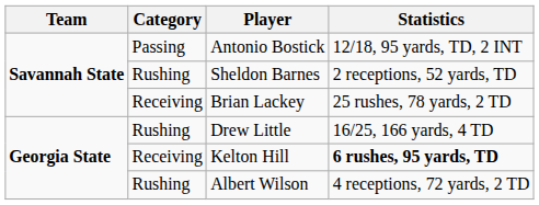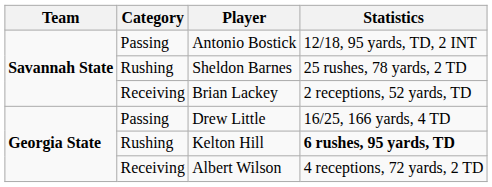Sheldon Barnes | Statistics: 2 receptions, 52 yards, TD -> 25 rushes, 78 yards, 2 TD
Brian Lackey | Statistics: 25 rushes, 78 yards, 2 TD -> 2 receptions, 52 yards, TD
Drew Little | Category: Rushing -> Passing
Kelton Hill | Category: Receiving -> Rushing
Albert Wilson | Category: Rushing -> Receiving
